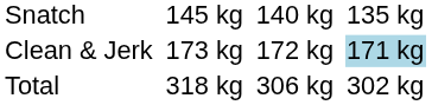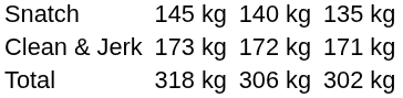Clean & Jerk | column 4: lightblue background -> no background
